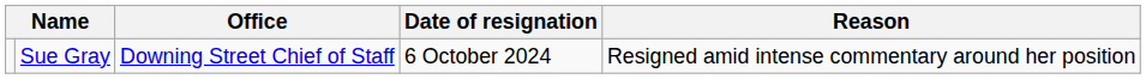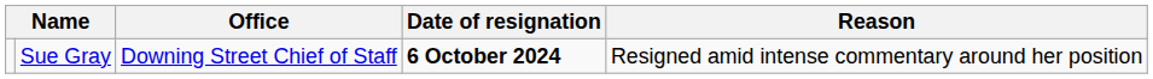Sue Gray | Date of resignation: normal -> bold
